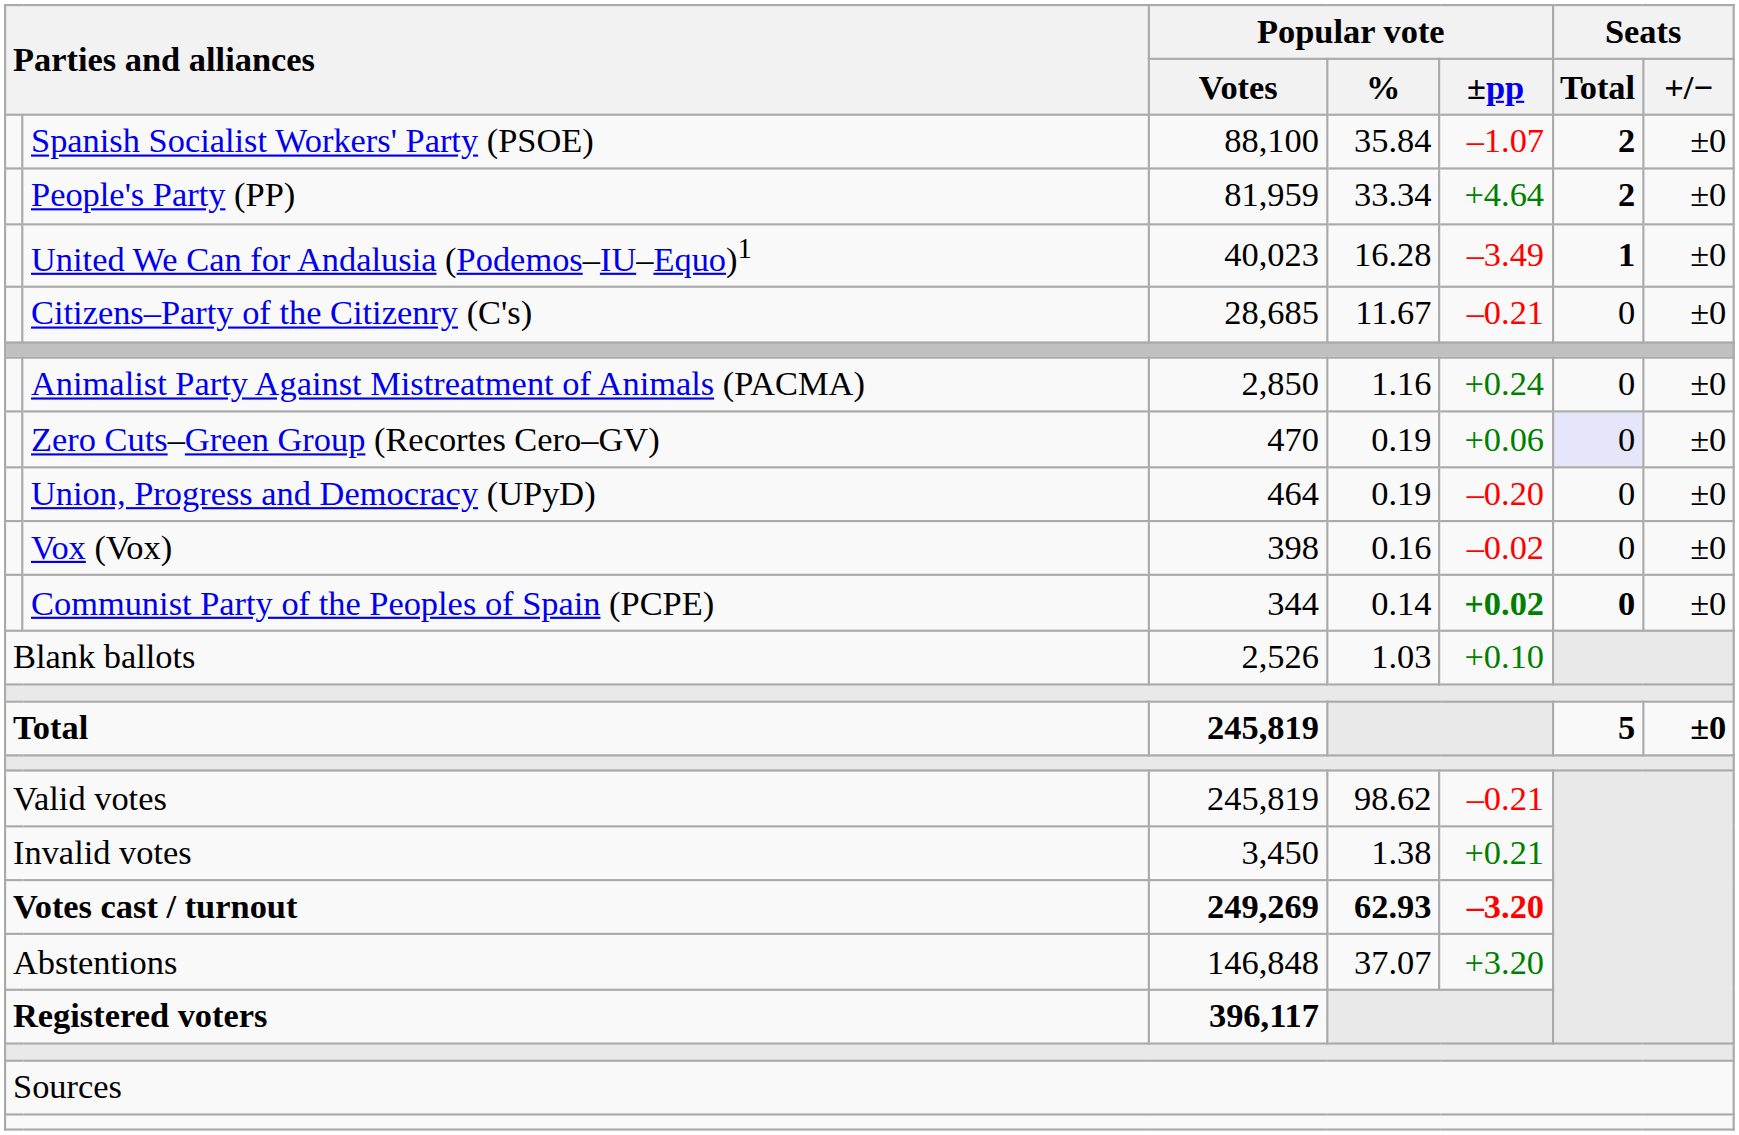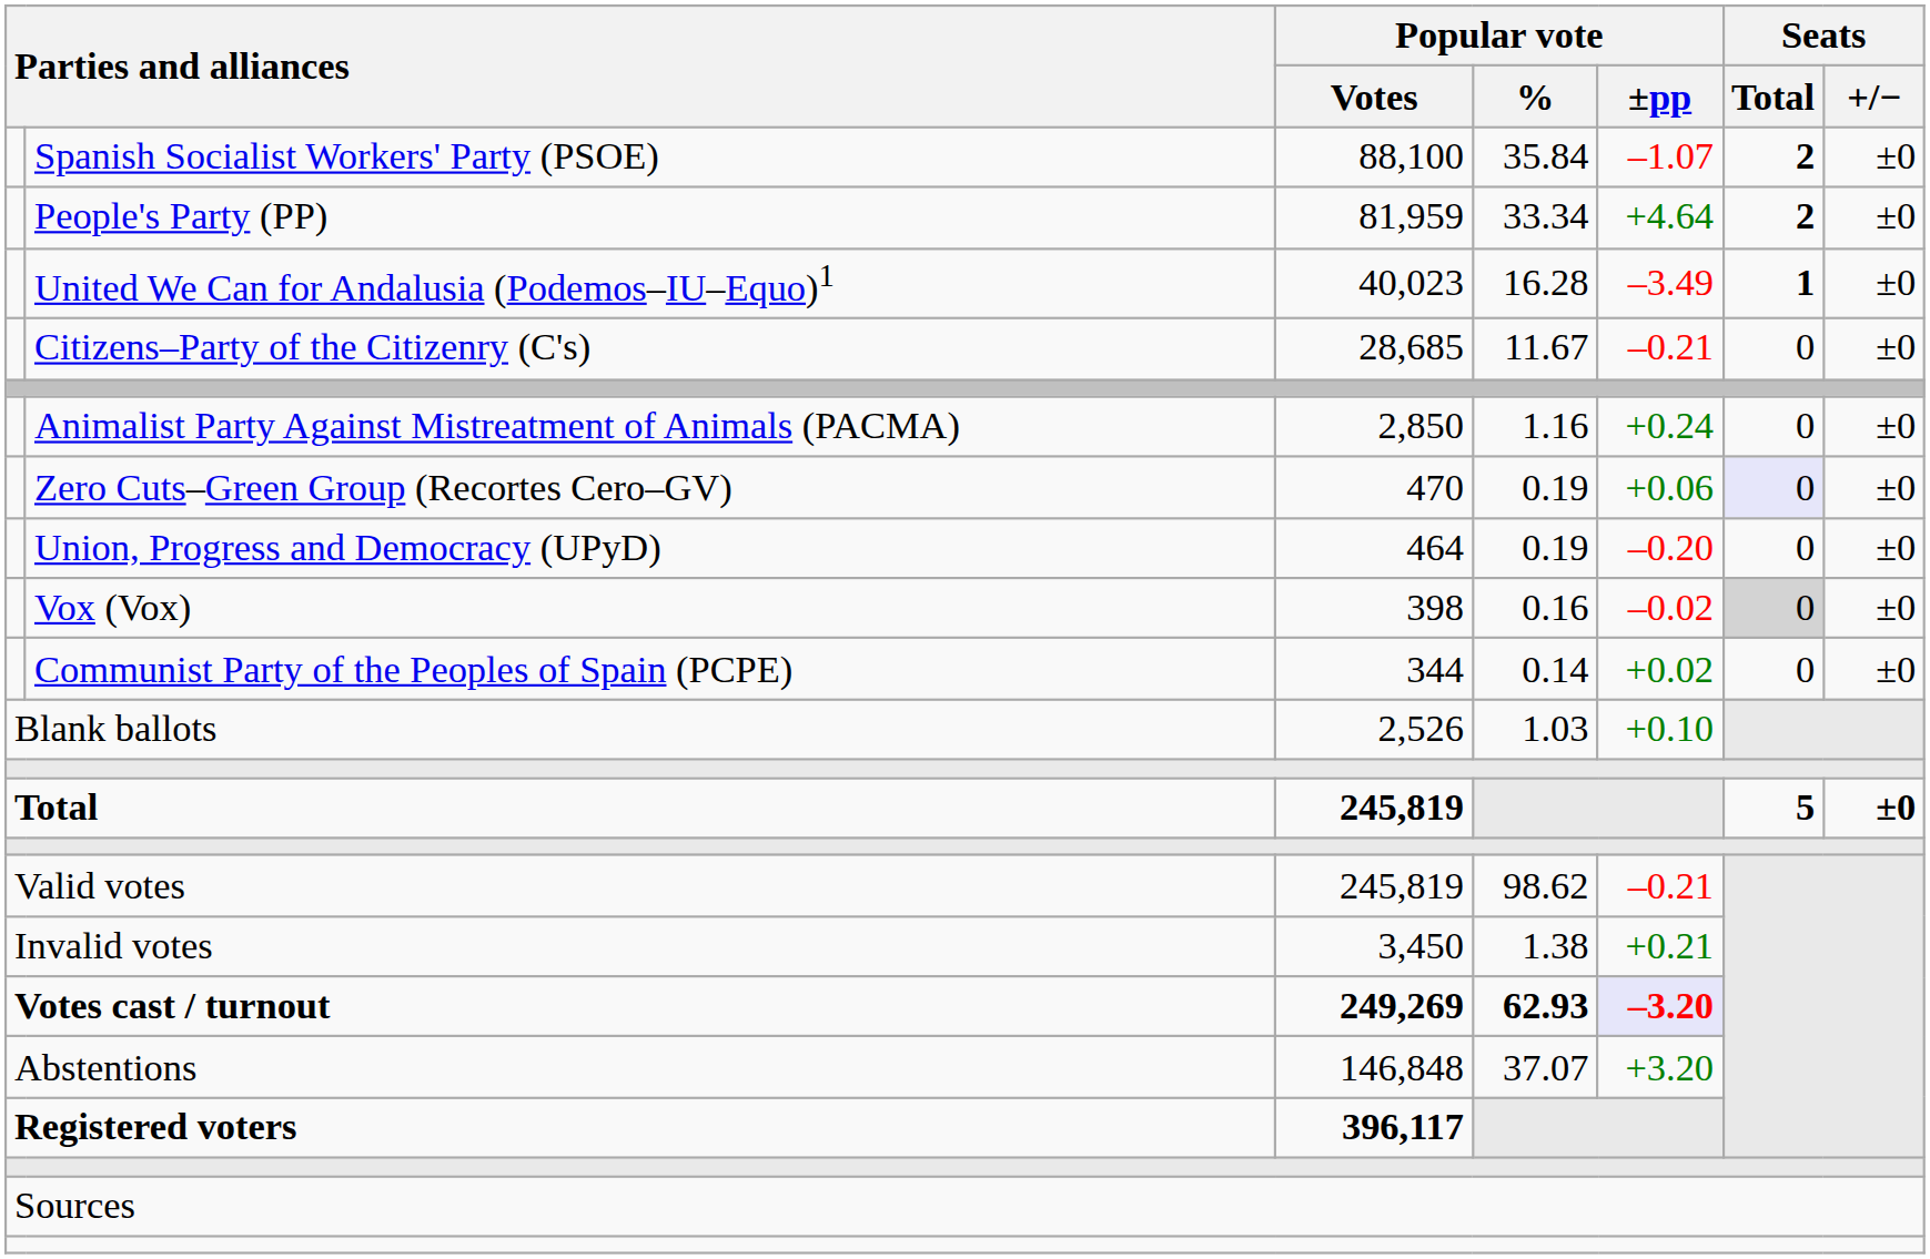Vox (Vox) | Seats / Total: no background -> lightgrey background
Communist Party of the Peoples of Spain (PCPE) | Popular vote / ±pp: bold -> normal
Communist Party of the Peoples of Spain (PCPE) | Seats / Total: bold -> normal
Votes cast / turnout | Popular vote / ±pp: no background -> lavender background
